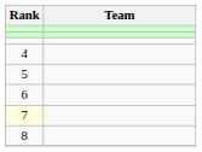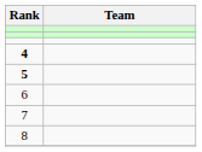row 5 | Rank: normal -> bold
row 6 | Rank: normal -> bold
row 8 | Rank: lightyellow background -> no background
